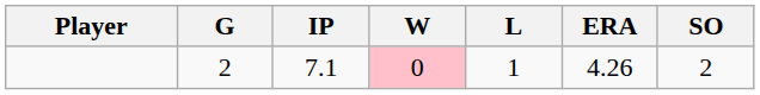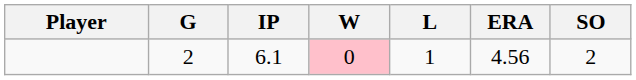row 2 | IP: 7.1 -> 6.1
row 2 | ERA: 4.26 -> 4.56
